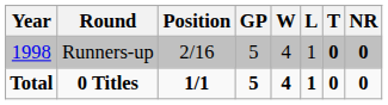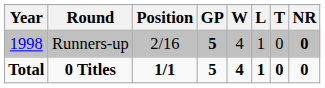1998 | GP: normal -> bold
1998 | T: bold -> normal
